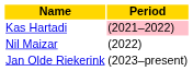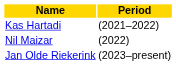Kas Hartadi | Period: pink background -> no background
